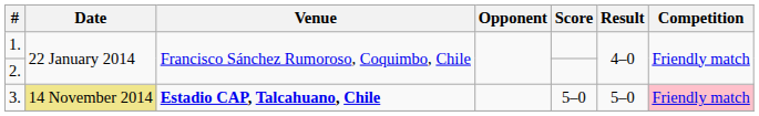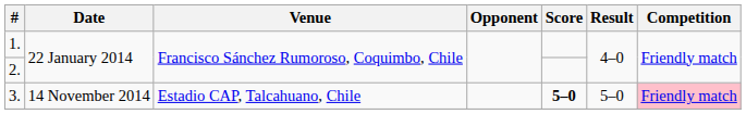3. | Date: khaki background -> no background
3. | Venue: bold -> normal
3. | Score: normal -> bold
